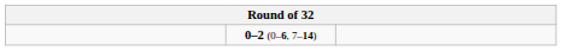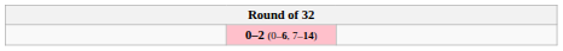row 2 | column 2: no background -> pink background
